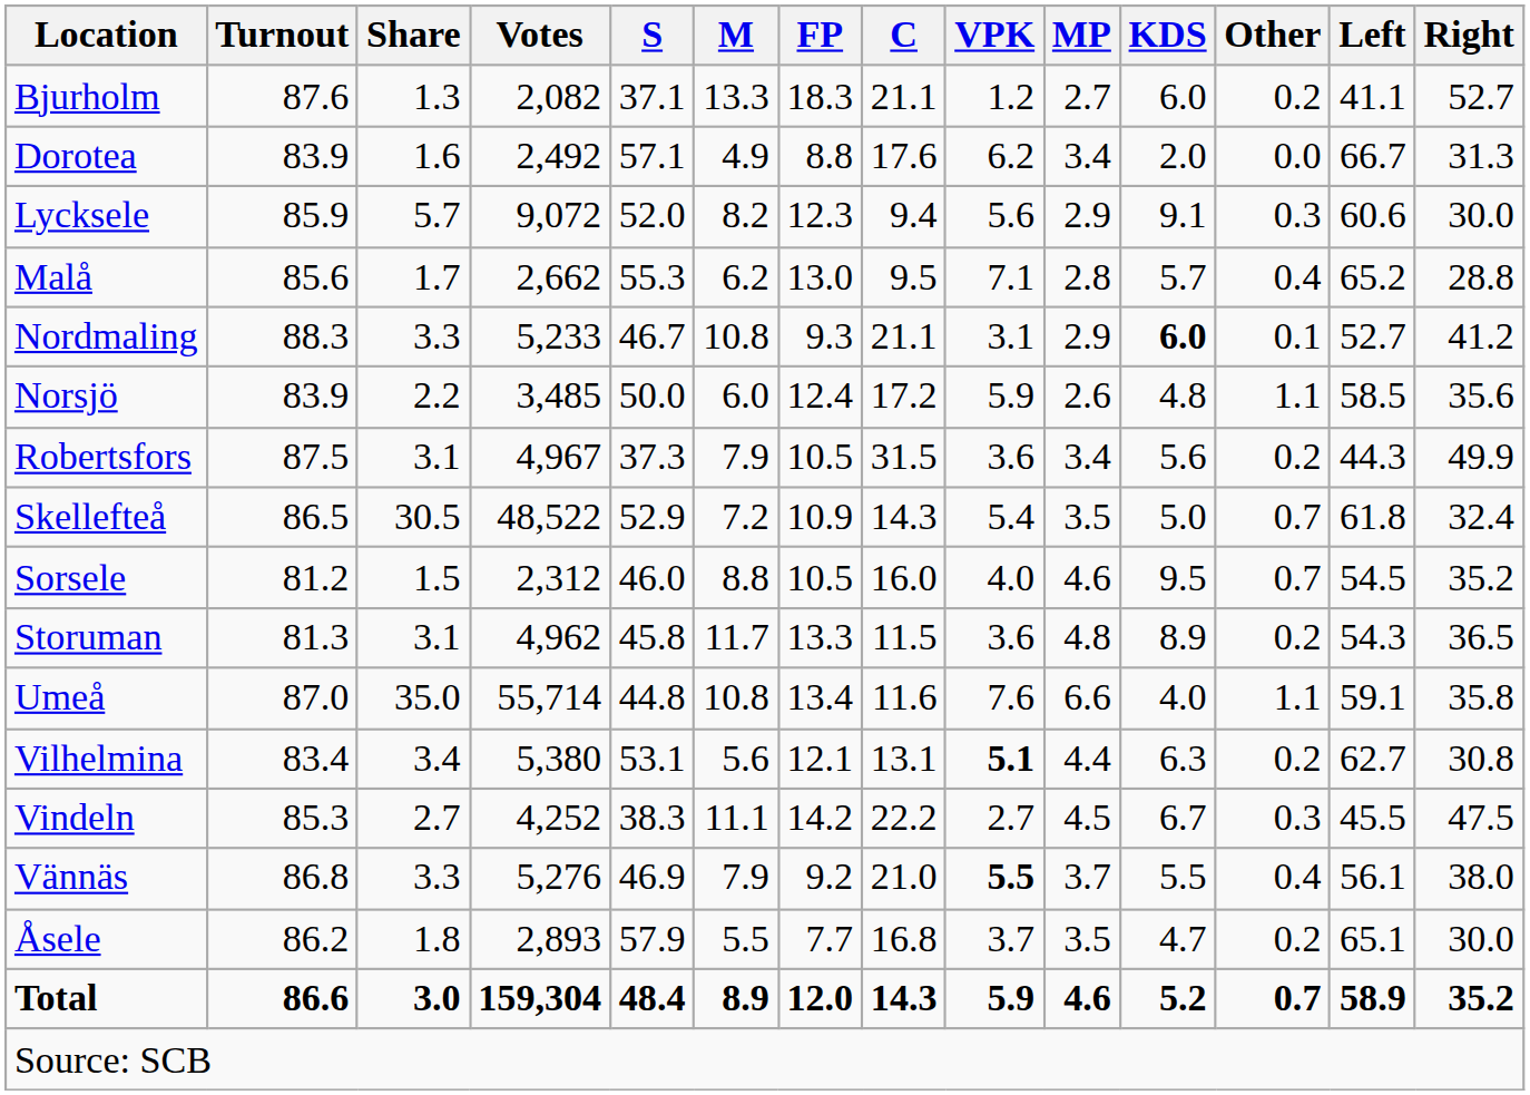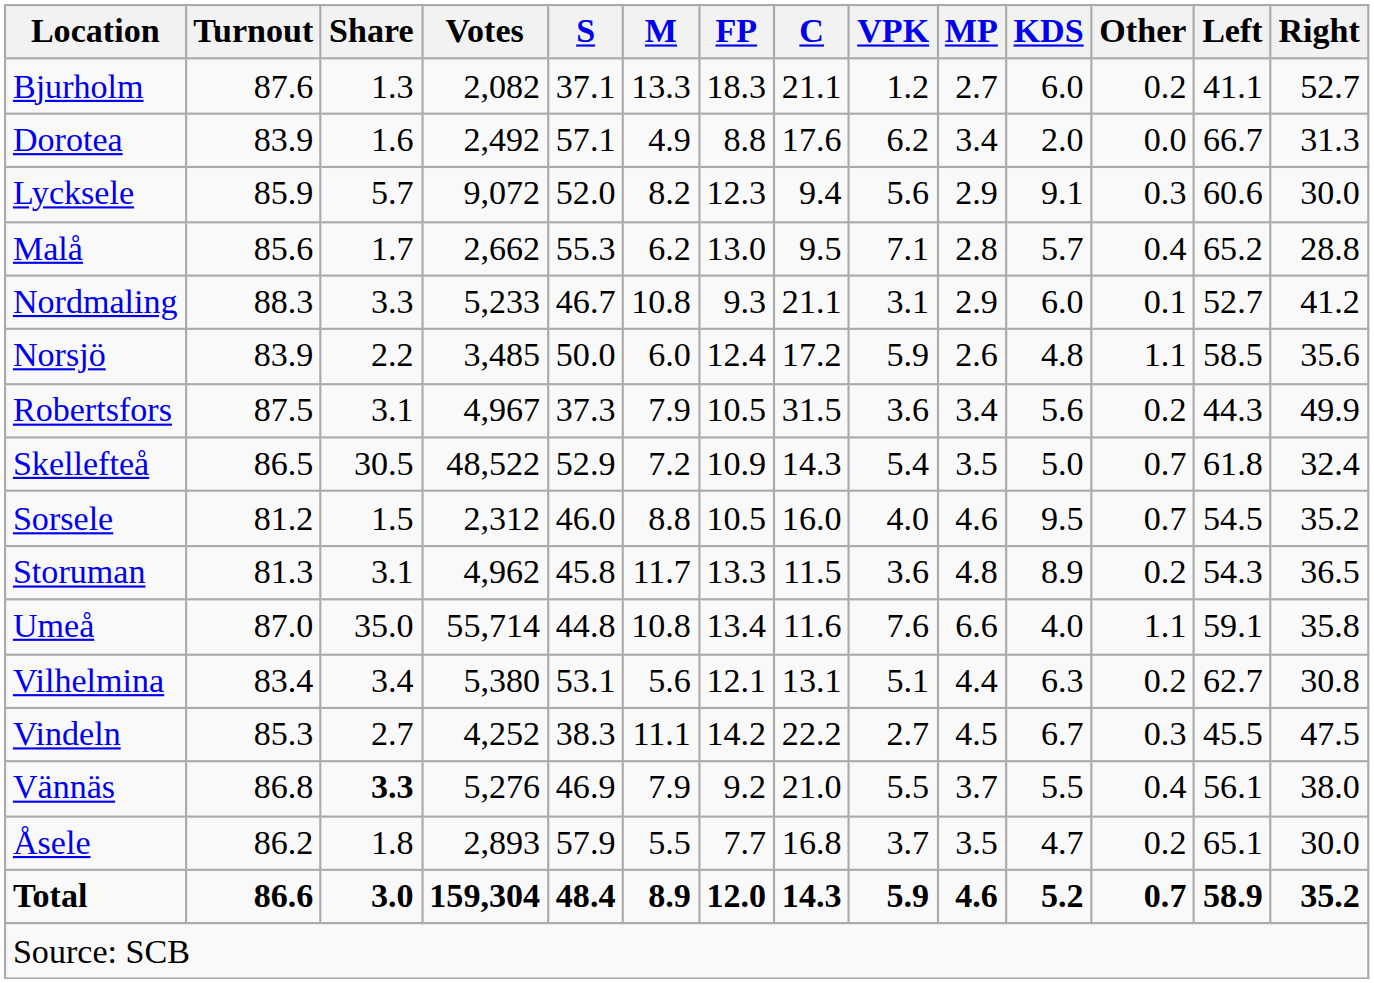Nordmaling | KDS: bold -> normal
Vilhelmina | VPK: bold -> normal
Vännäs | Share: normal -> bold
Vännäs | VPK: bold -> normal
